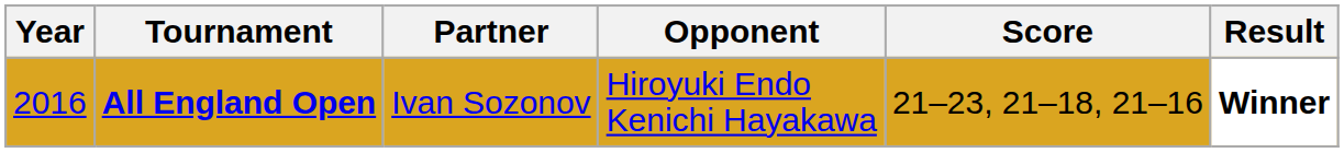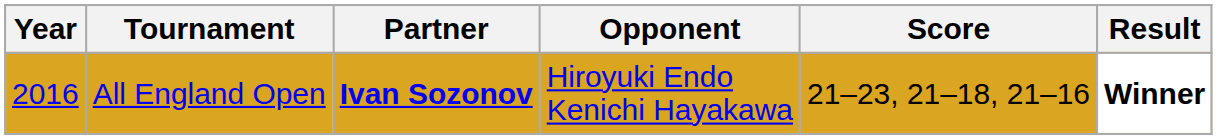row 2 | Tournament: bold -> normal
row 2 | Partner: normal -> bold
